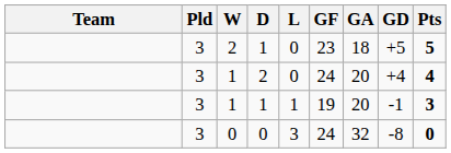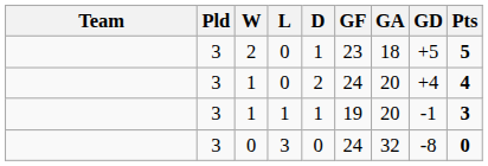columns swapped: L <-> D
